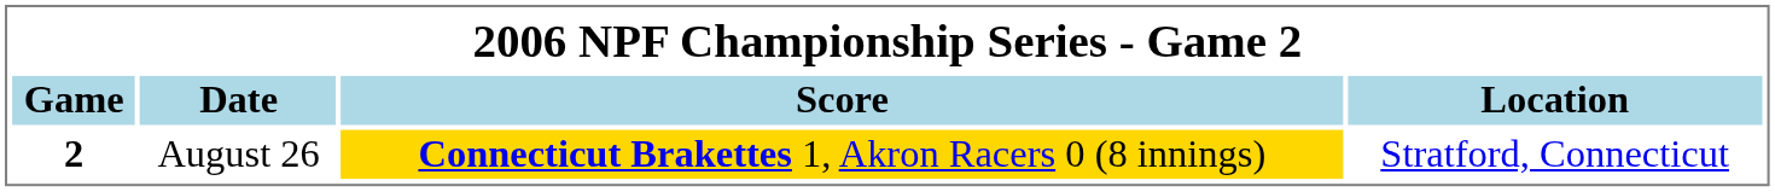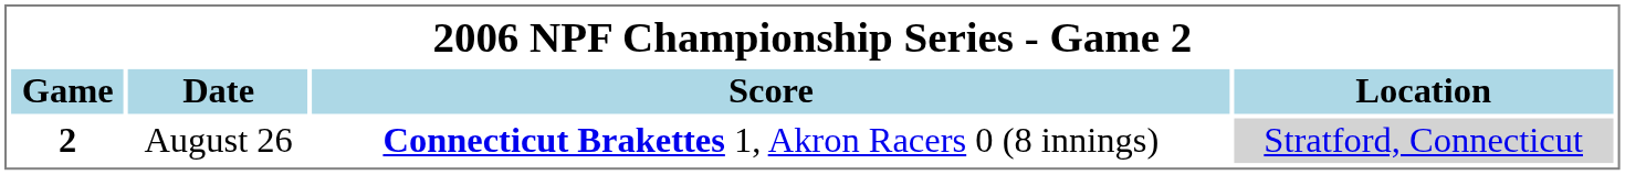August 26 | Score: gold background -> no background
August 26 | Location: no background -> lightgrey background
